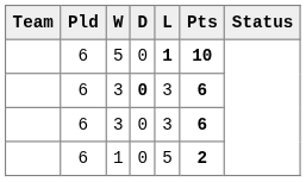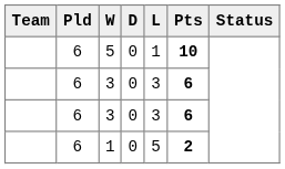row 2 | L: bold -> normal
row 3 | D: bold -> normal
